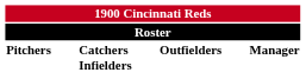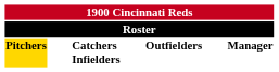Pitchers | column 1: no background -> gold background
